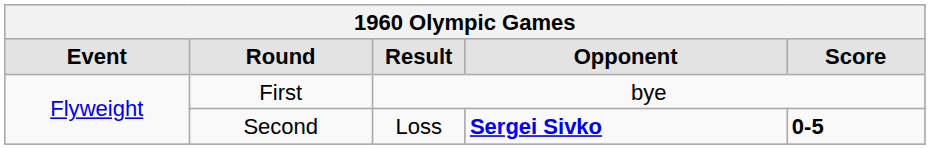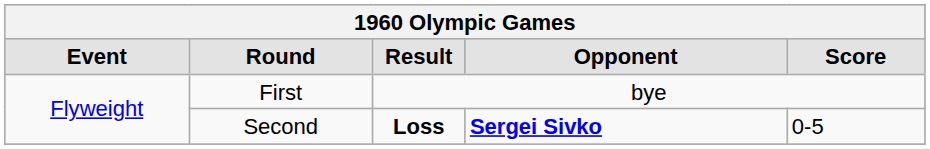Second | Result: normal -> bold
Second | Score: bold -> normal
